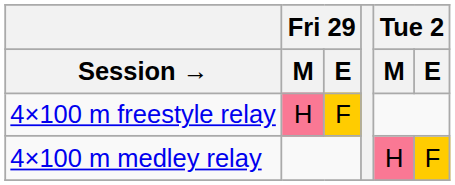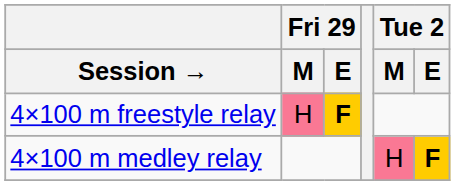4×100 m freestyle relay | Fri 29 / E: normal -> bold
4×100 m medley relay | Tue 2 / E: normal -> bold
